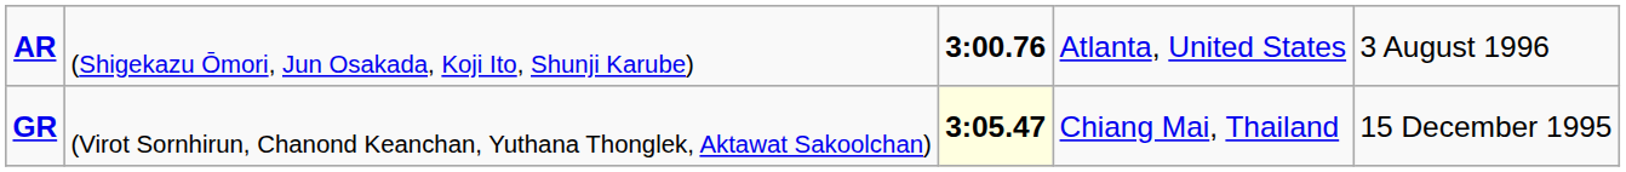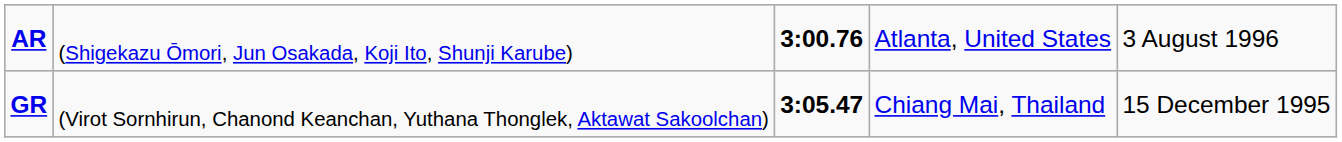GR | column 3: lightyellow background -> no background
